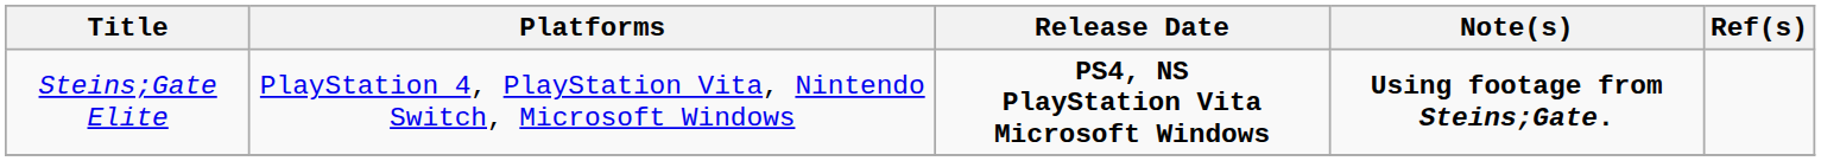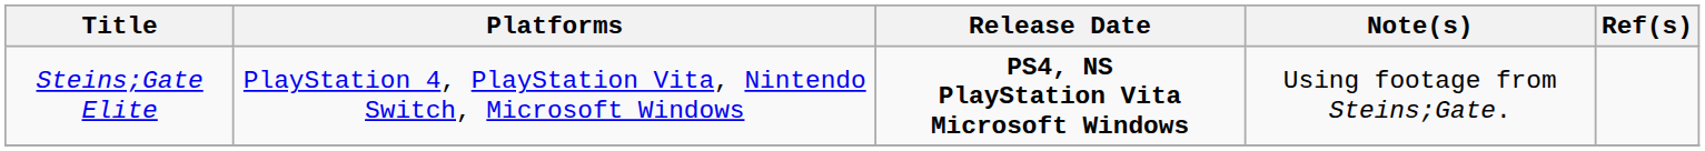Steins;Gate Elite | Note(s): bold -> normal
